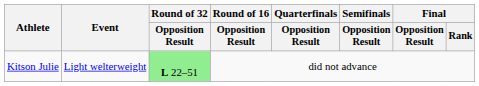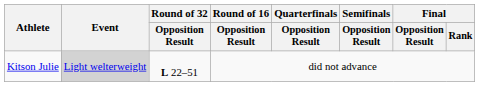Kitson Julie | Event: no background -> lightgrey background
Kitson Julie | Round of 32 / Opposition Result: lightgreen background -> no background
